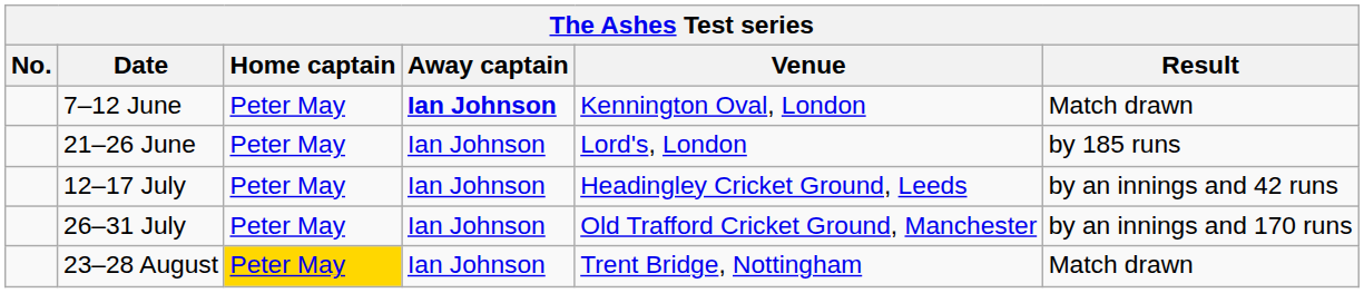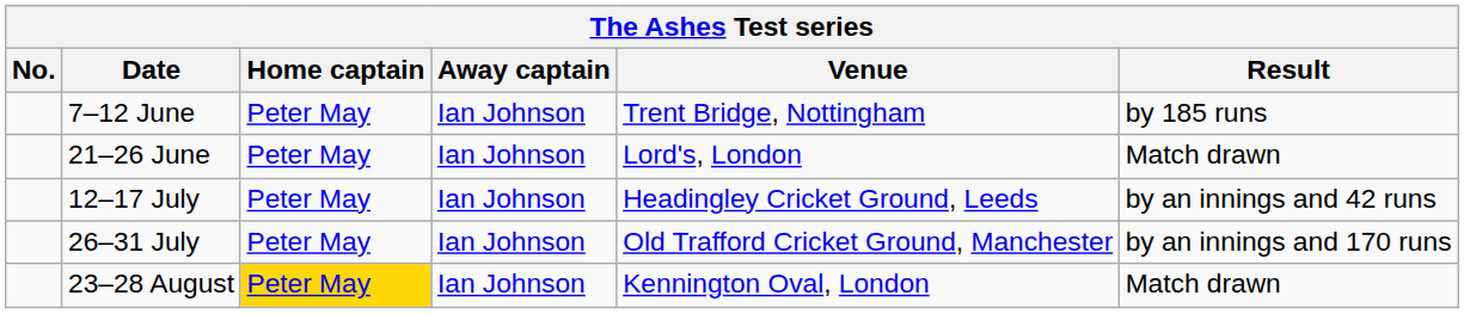7–12 June | Away captain: bold -> normal
7–12 June | Venue: Kennington Oval, London -> Trent Bridge, Nottingham
7–12 June | Result: Match drawn -> by 185 runs
21–26 June | Result: by 185 runs -> Match drawn
23–28 August | Venue: Trent Bridge, Nottingham -> Kennington Oval, London
